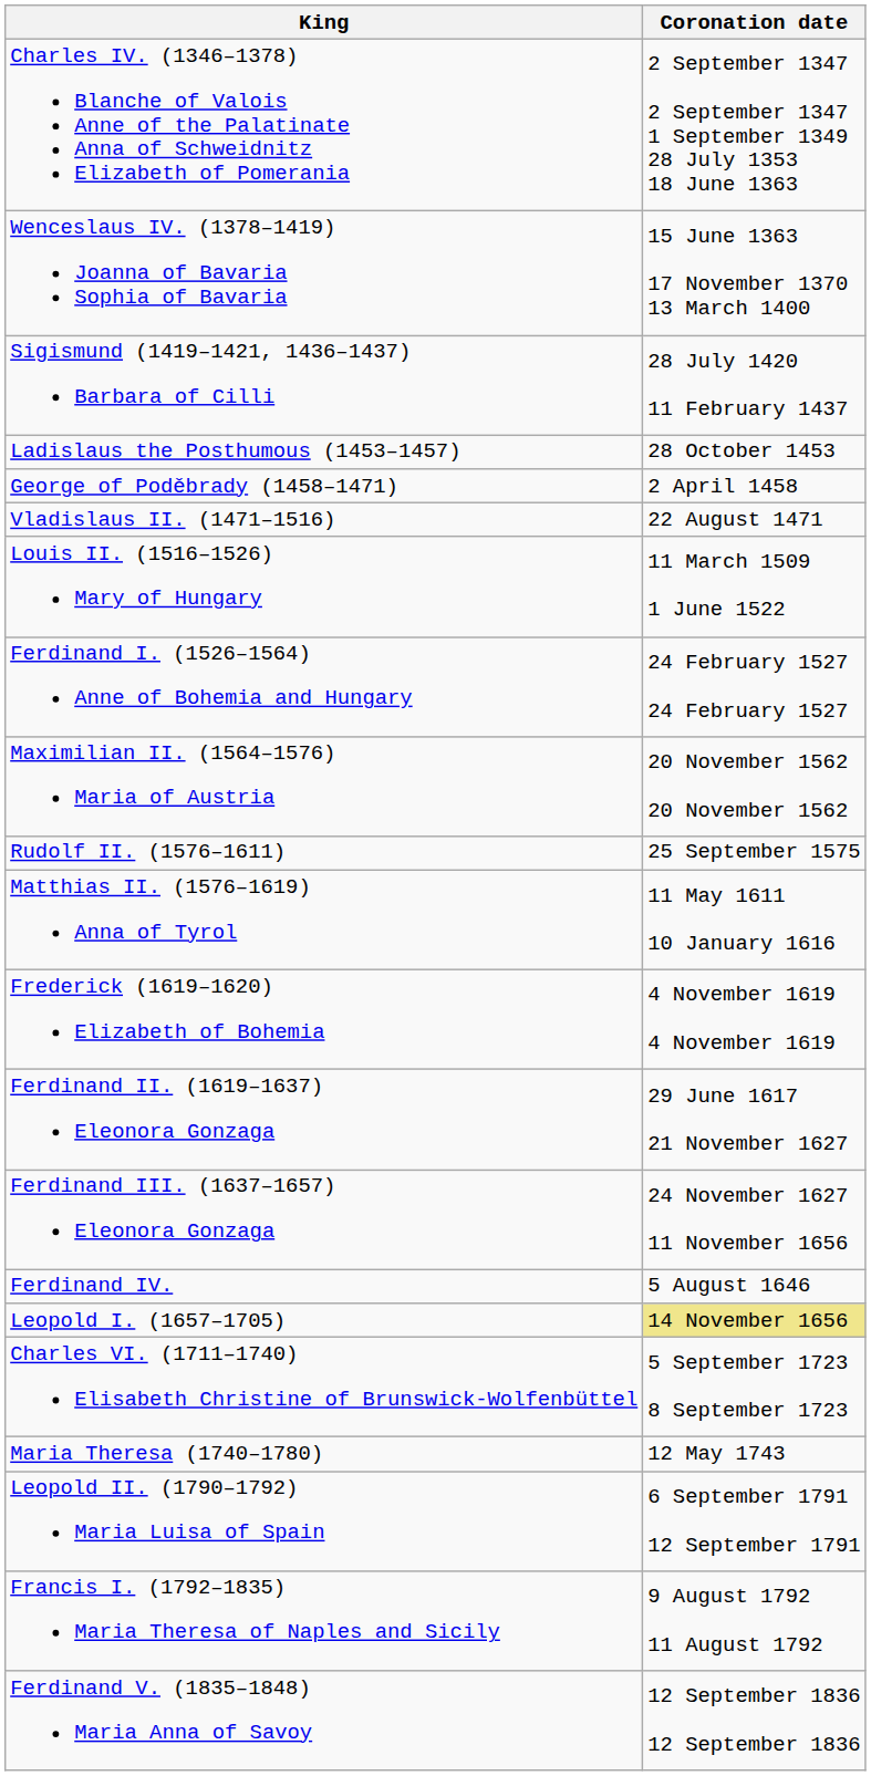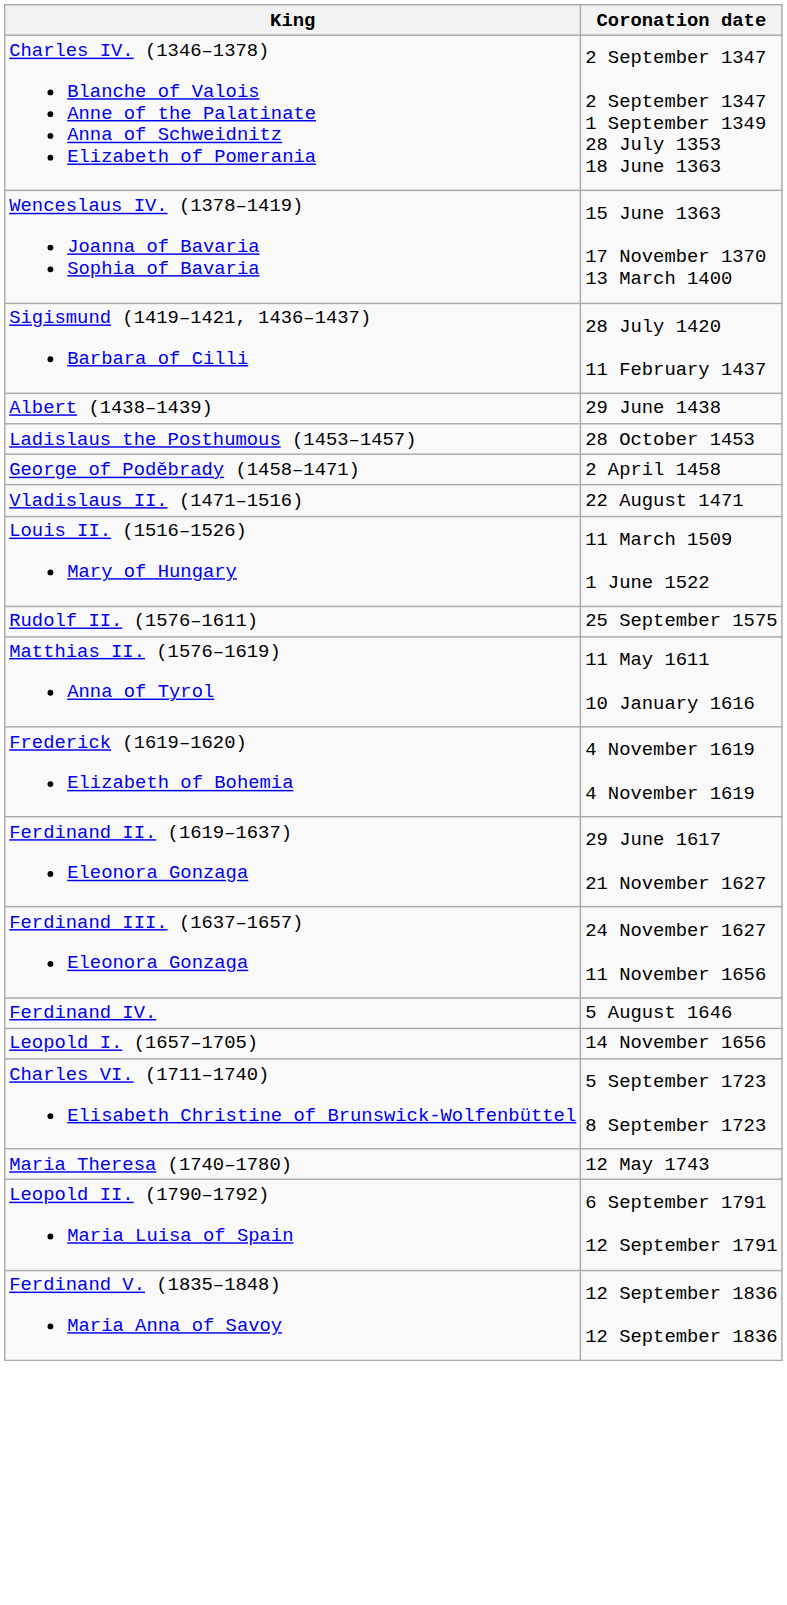+ row: Albert (1438–1439) | 29 June 1438
- row: Ferdinand I. (1526–1564) Anne of Bohemia and Hungary | 24 February 1527 24 February 1527
- row: Maximilian II. (1564–1576) Maria of Austria | 20 November 1562 20 November 1562
Leopold I. (1657–1705) | Coronation date: khaki background -> no background
- row: Francis I. (1792–1835) Maria Theresa of Naples and Sicily | 9 August 1792 11 August 1792
